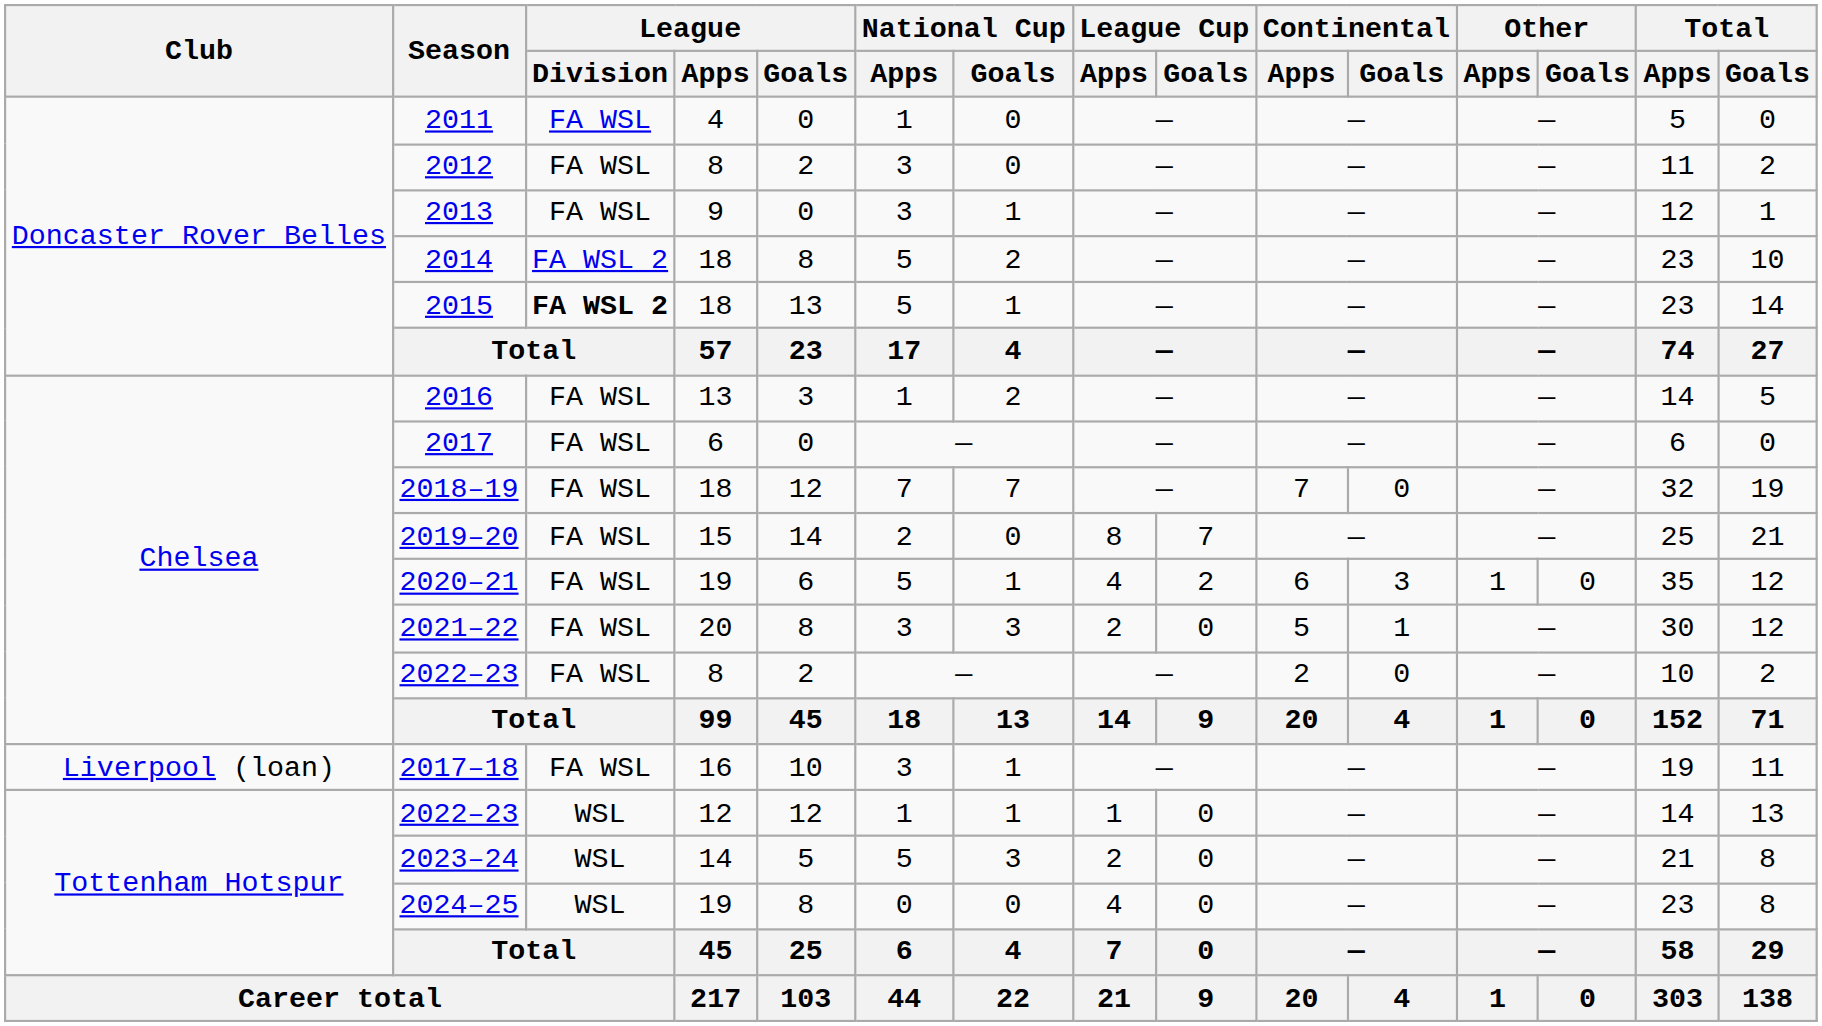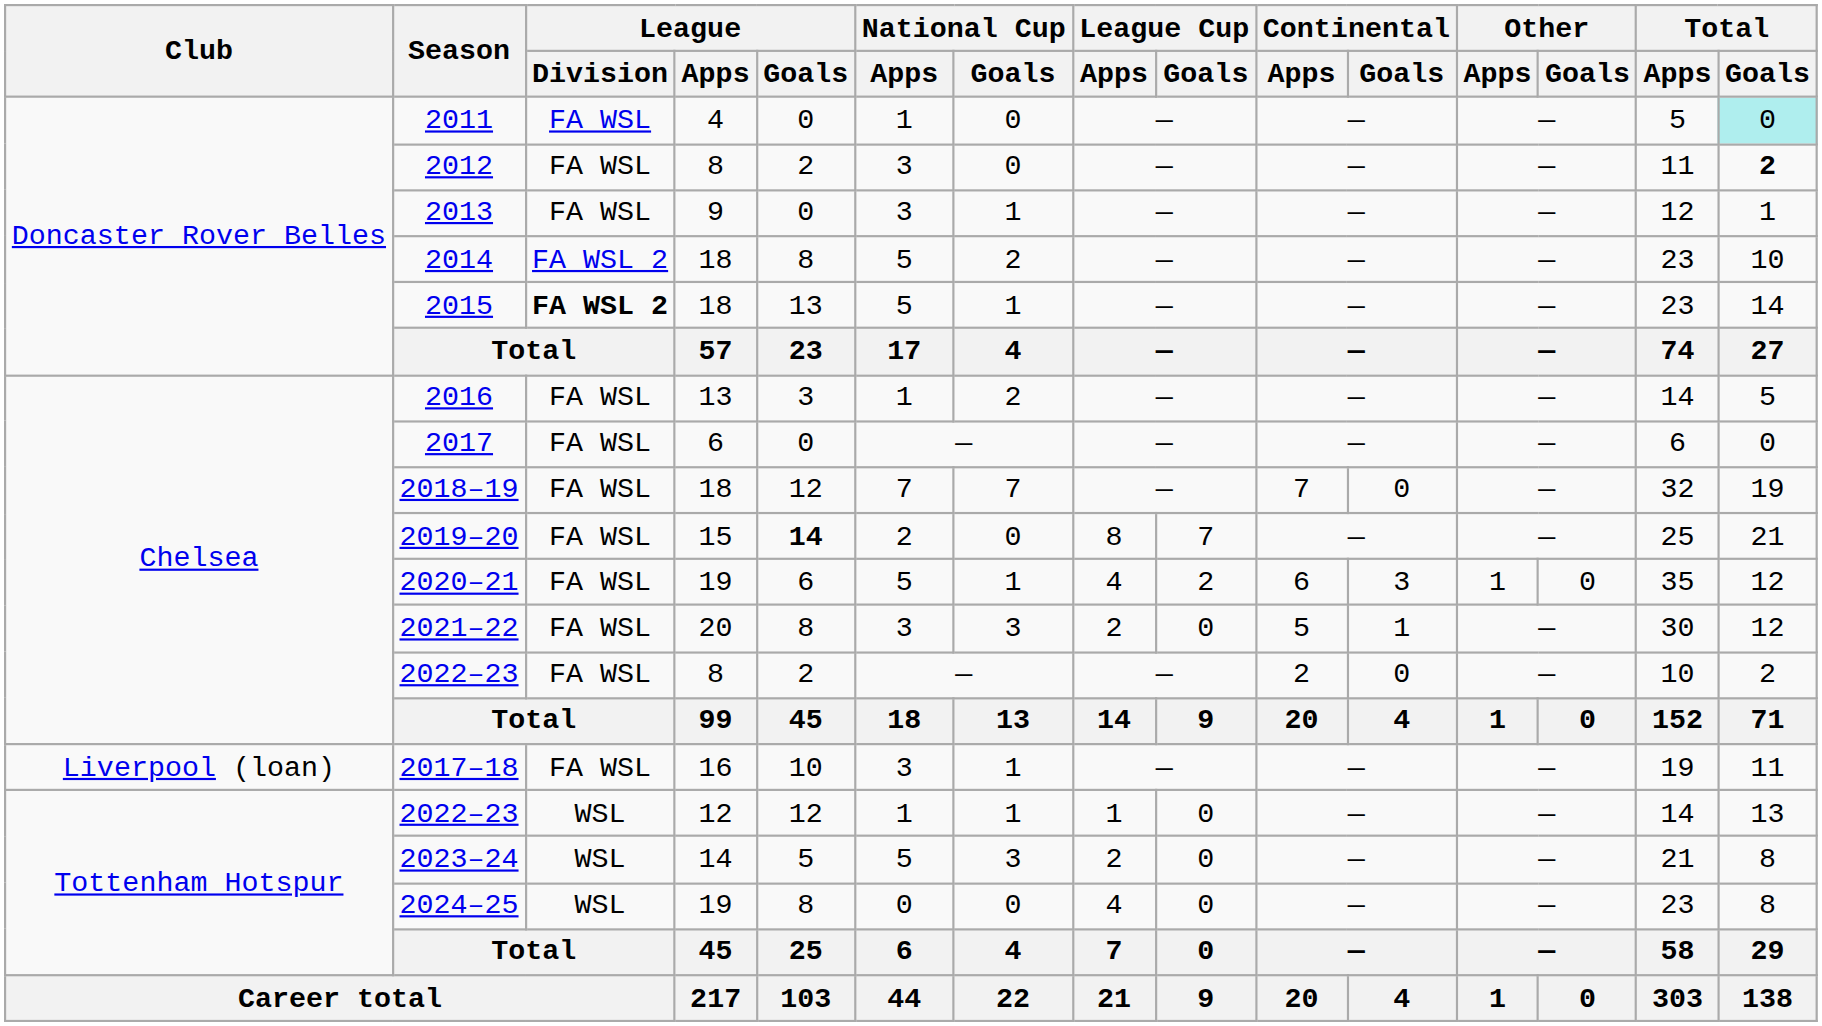2011 | Total / Goals: no background -> paleturquoise background
2012 | Total / Goals: normal -> bold
2019–20 | League / Goals: normal -> bold
